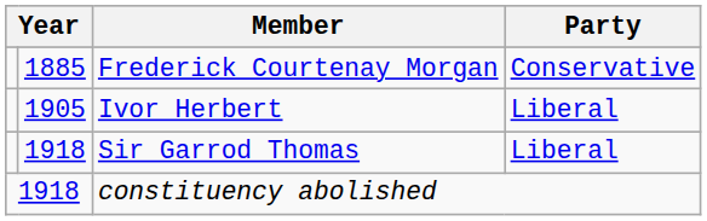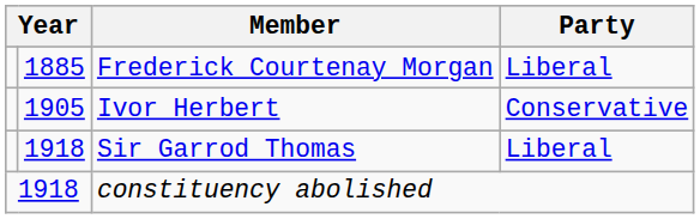Frederick Courtenay Morgan | Party: Conservative -> Liberal
Ivor Herbert | Party: Liberal -> Conservative
